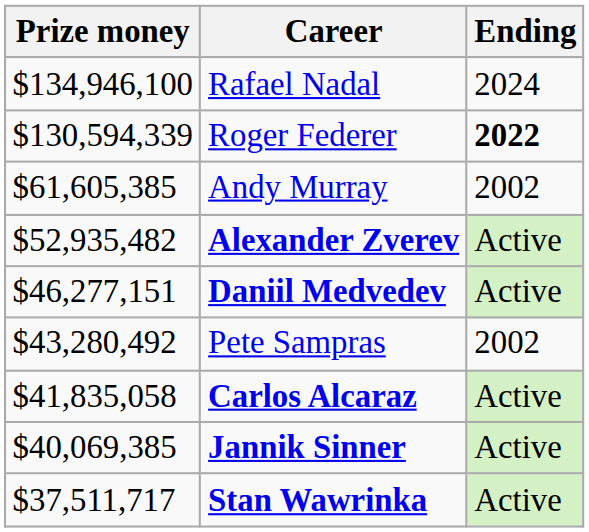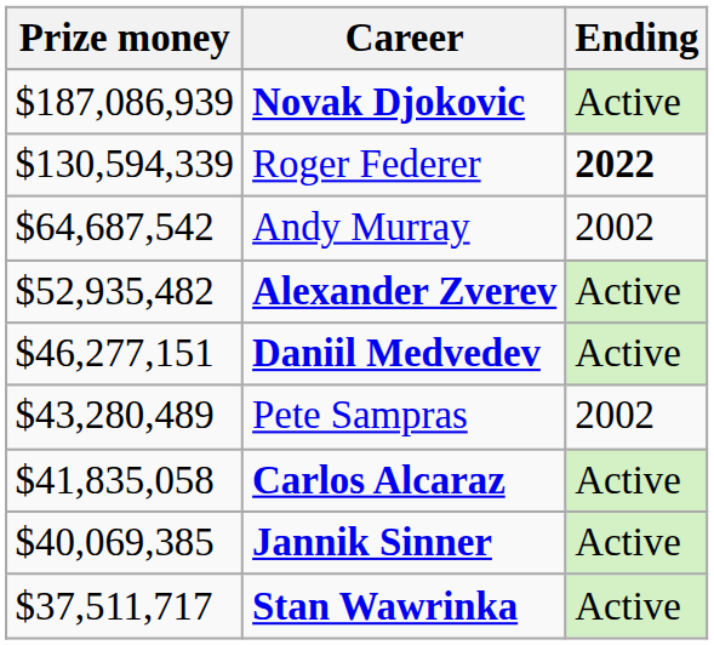+ row: $187,086,939 | Novak Djokovic | Active
- row: $134,946,100 | Rafael Nadal | 2024
Andy Murray | Prize money: $61,605,385 -> $64,687,542
Pete Sampras | Prize money: $43,280,492 -> $43,280,489
